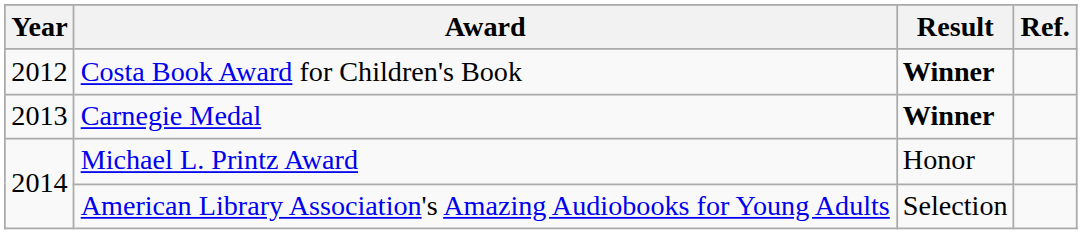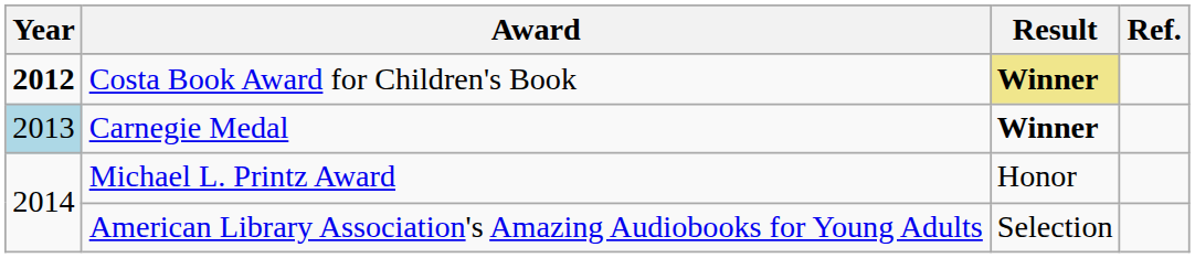Costa Book Award for Children's Book | Year: normal -> bold
Costa Book Award for Children's Book | Result: no background -> khaki background
Carnegie Medal | Year: no background -> lightblue background
